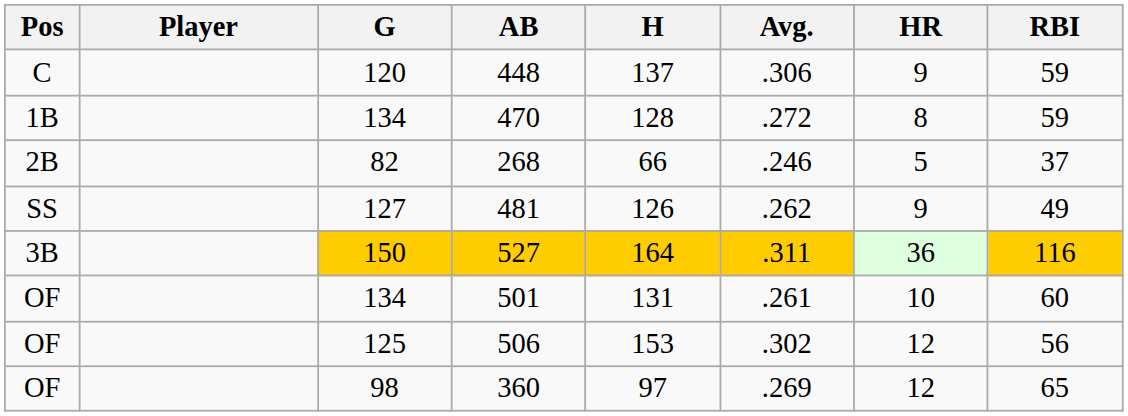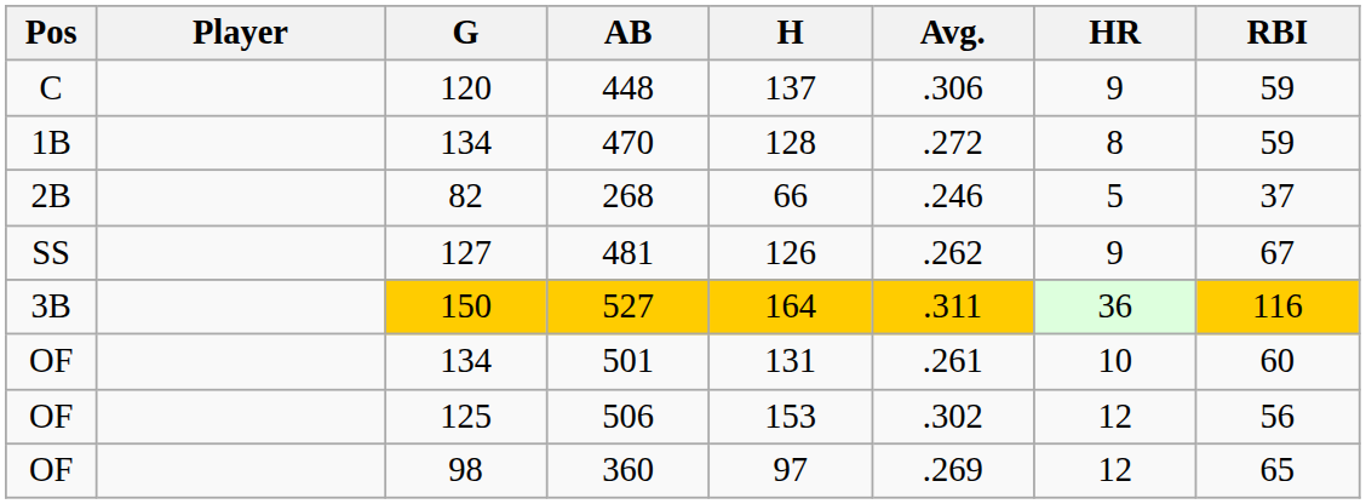481 | RBI: 49 -> 67
